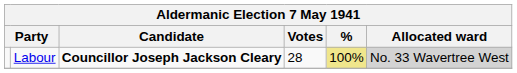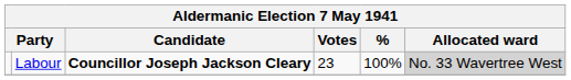Labour | Votes: 28 -> 23
Labour | %: khaki background -> no background
